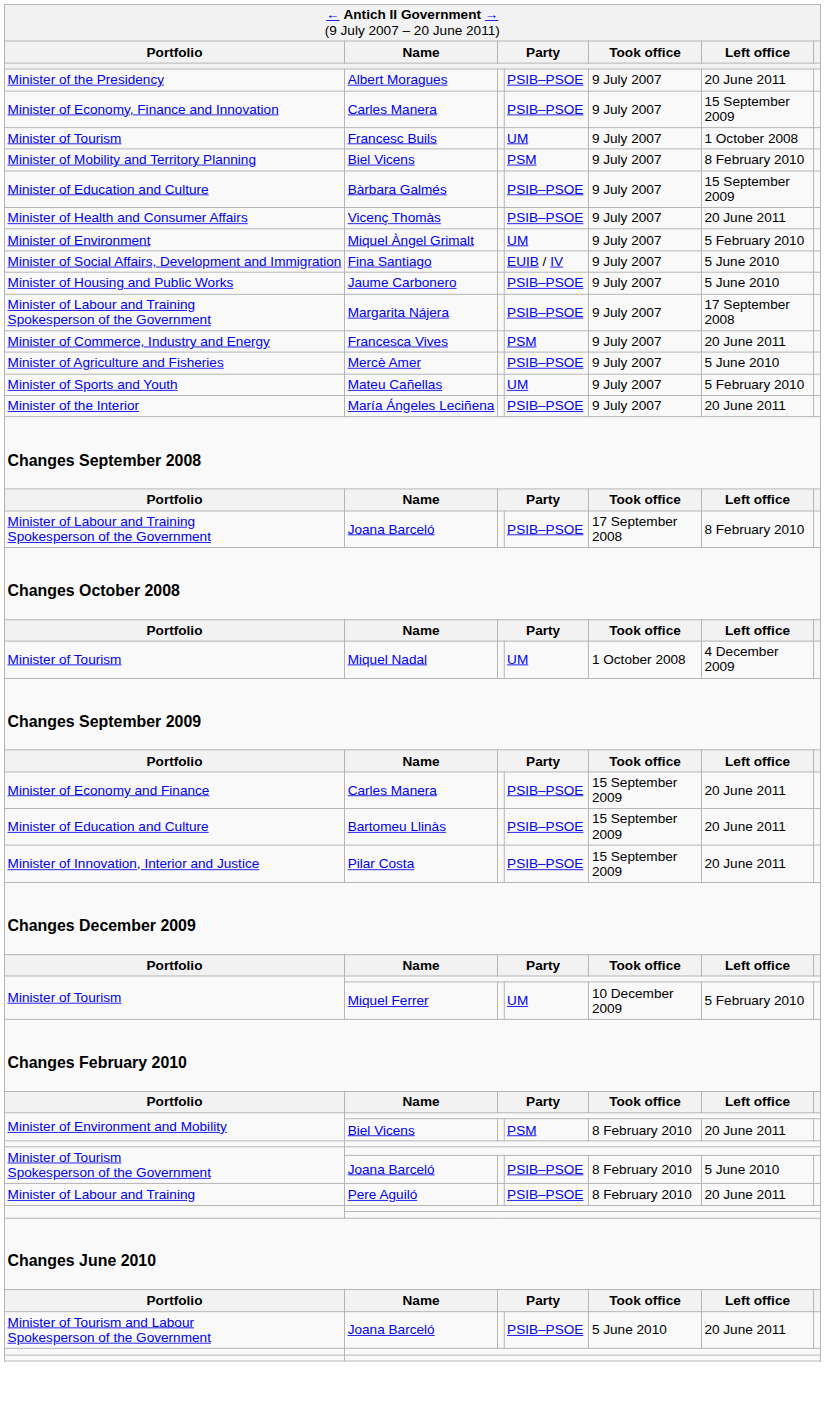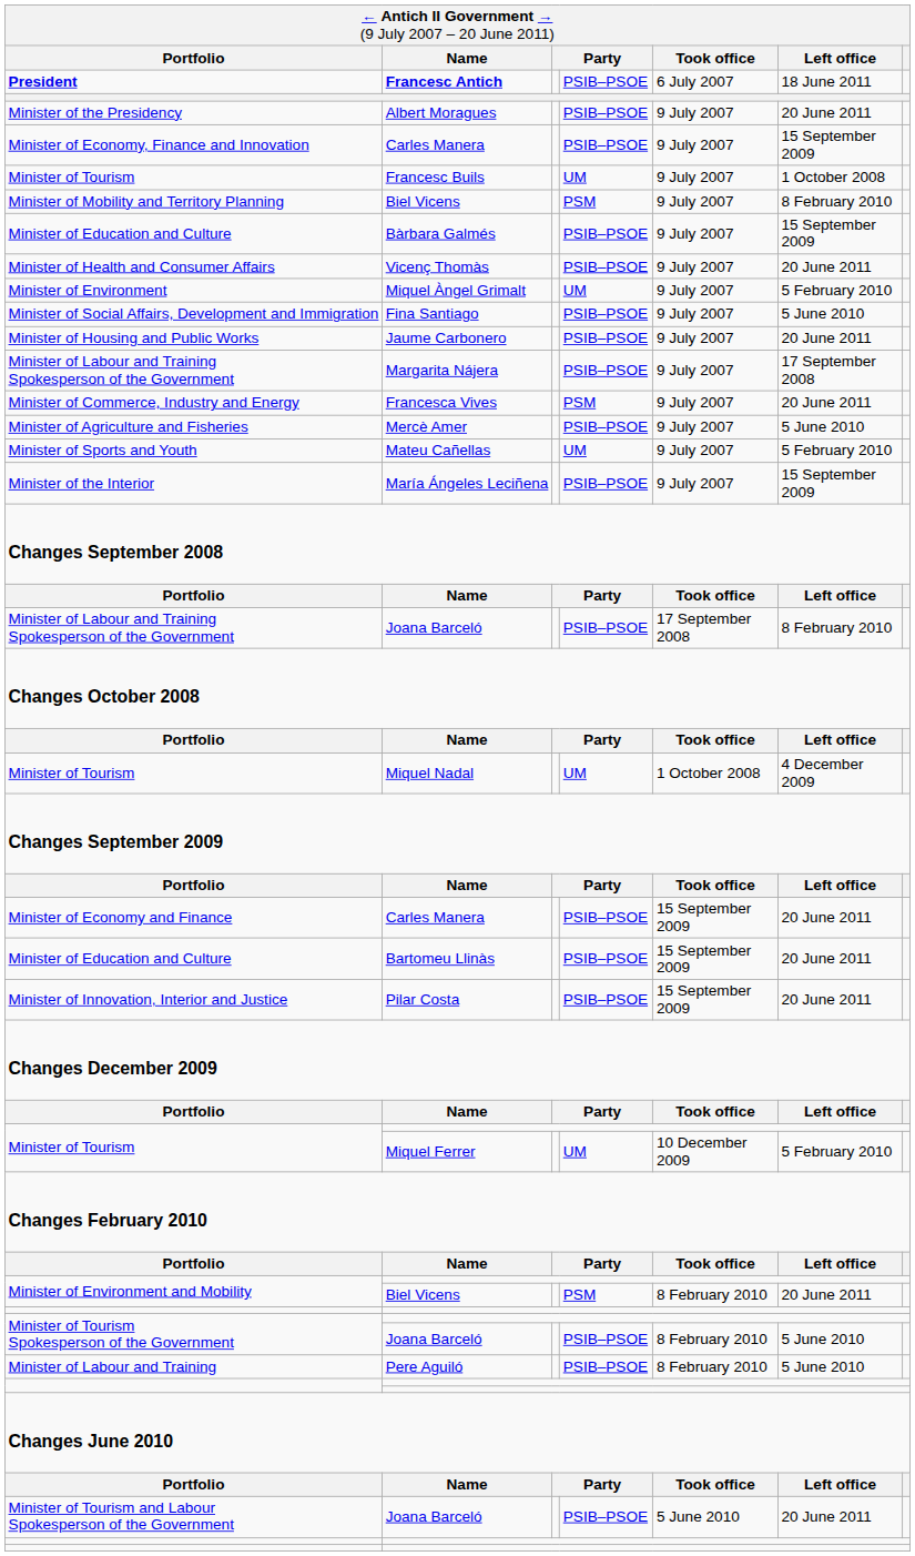+ row: President | Francesc Antich | PSIB–PSOE | 6 July 2007 | 18 June 2011
Minister of Social Affairs, Development and Immigration | column 4: EUIB / IV -> PSIB–PSOE
Minister of Housing and Public Works | column 6: 5 June 2010 -> 20 June 2011
Minister of the Interior | column 6: 20 June 2011 -> 15 September 2009
Minister of Labour and Training | column 6: 20 June 2011 -> 5 June 2010
